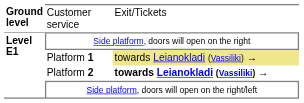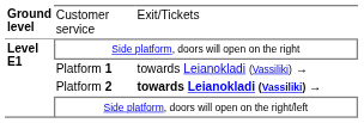Platform 1 | column 3: khaki background -> no background
